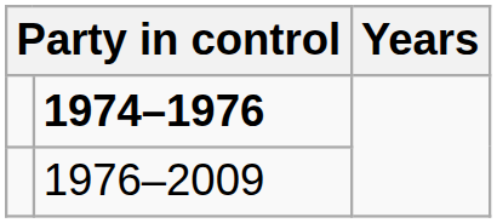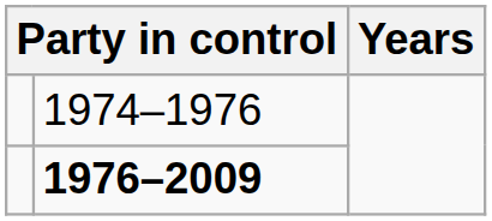1974–1976 | column 2: bold -> normal
1976–2009 | column 2: normal -> bold
